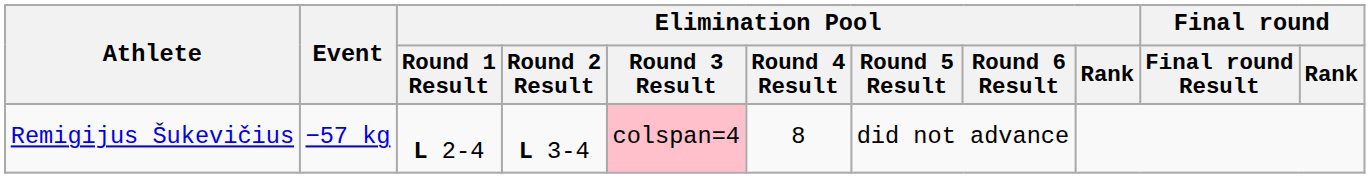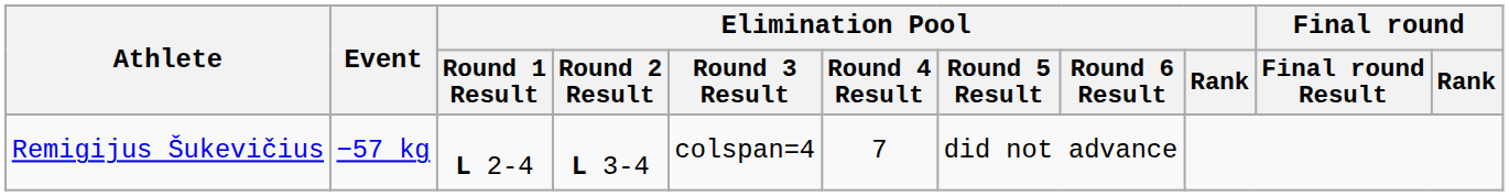Remigijus Šukevičius | Elimination Pool / Round 3 Result: pink background -> no background
Remigijus Šukevičius | Elimination Pool / Round 4 Result: 8 -> 7
